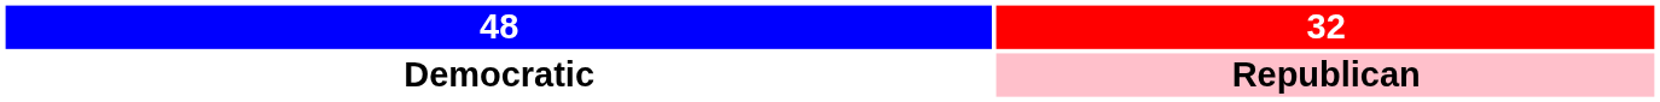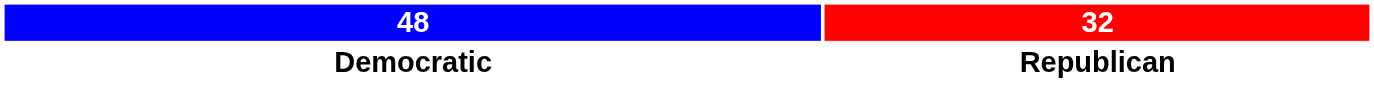Democratic | 32: pink background -> no background
